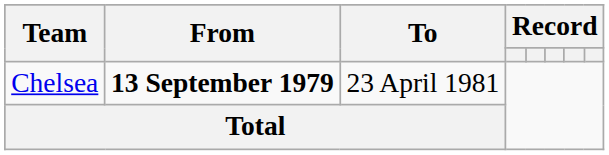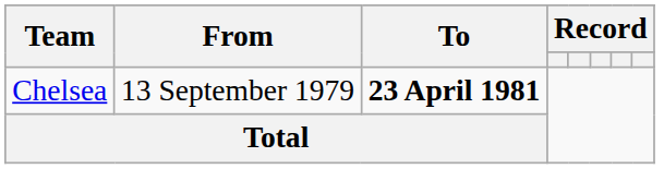Chelsea | From: bold -> normal
Chelsea | To: normal -> bold
